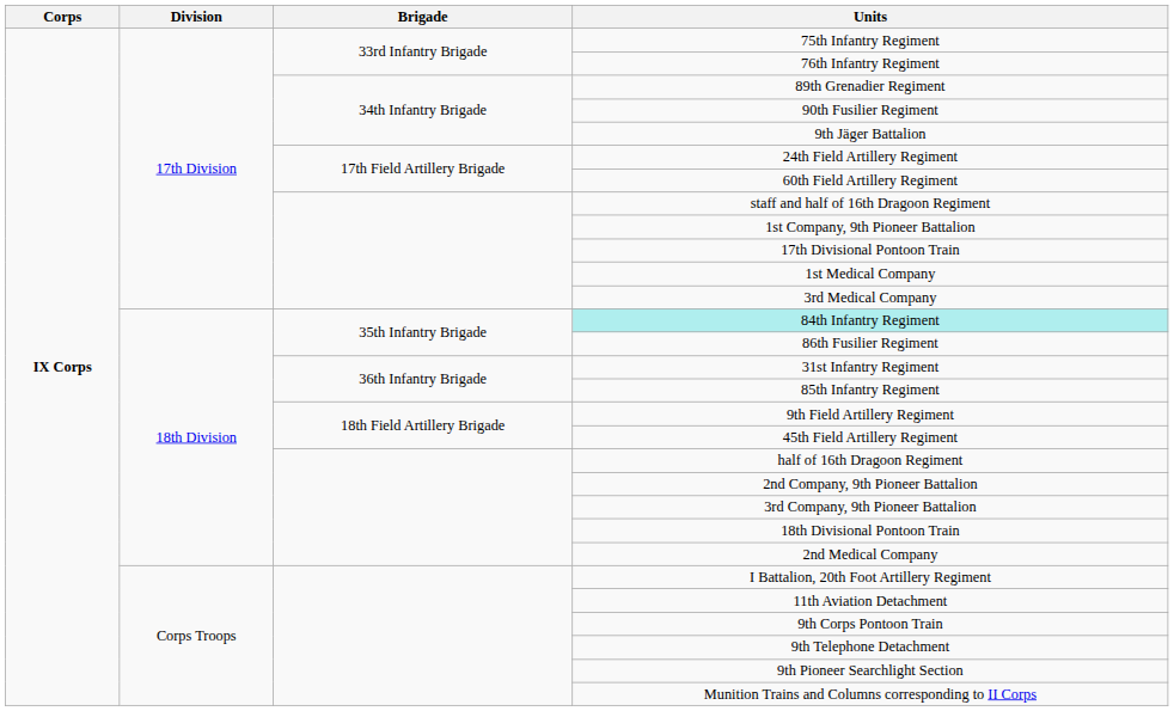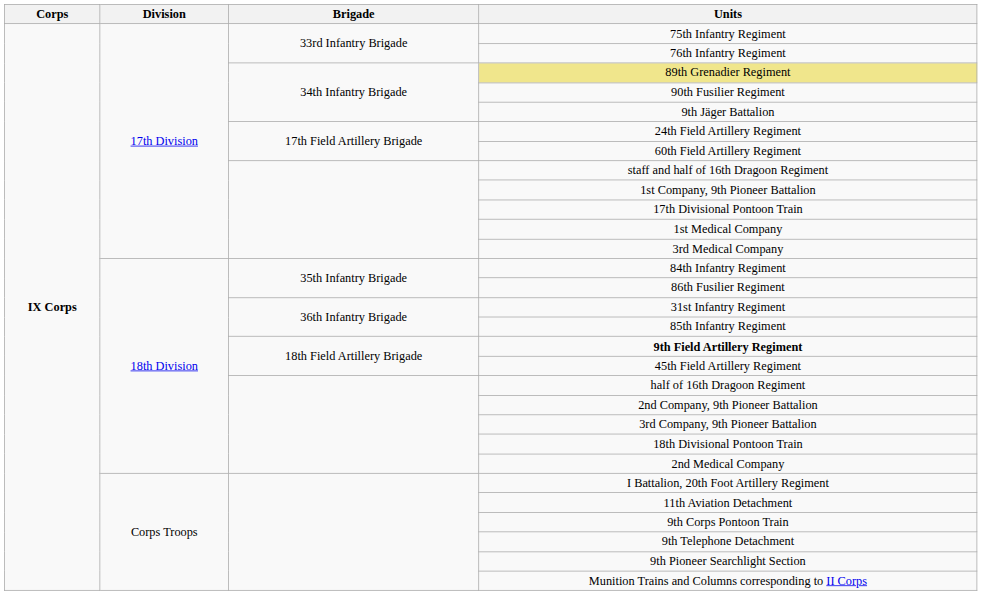89th Grenadier Regiment | Units: no background -> khaki background
84th Infantry Regiment | Units: paleturquoise background -> no background
9th Field Artillery Regiment | Units: normal -> bold
